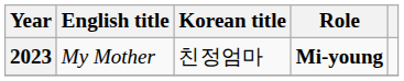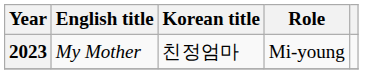2023 | Role: bold -> normal
